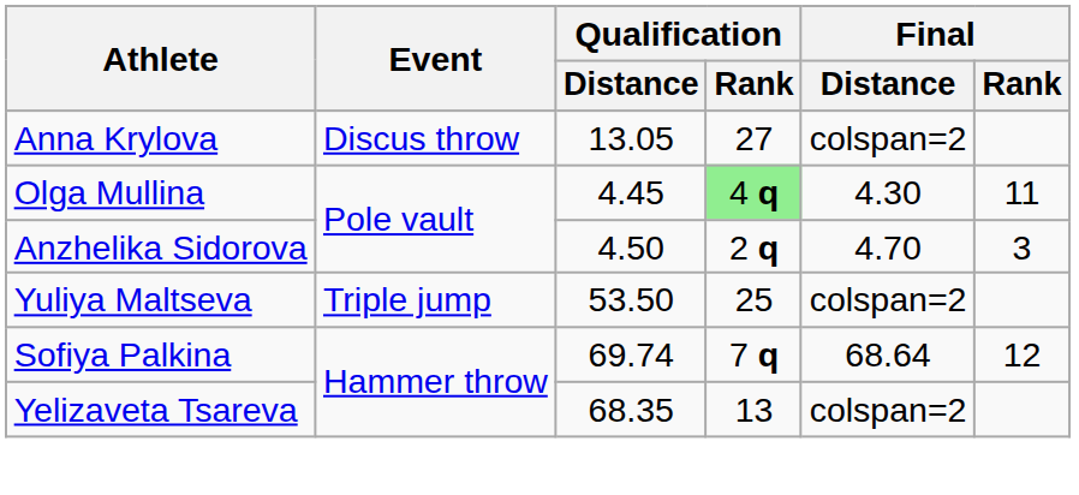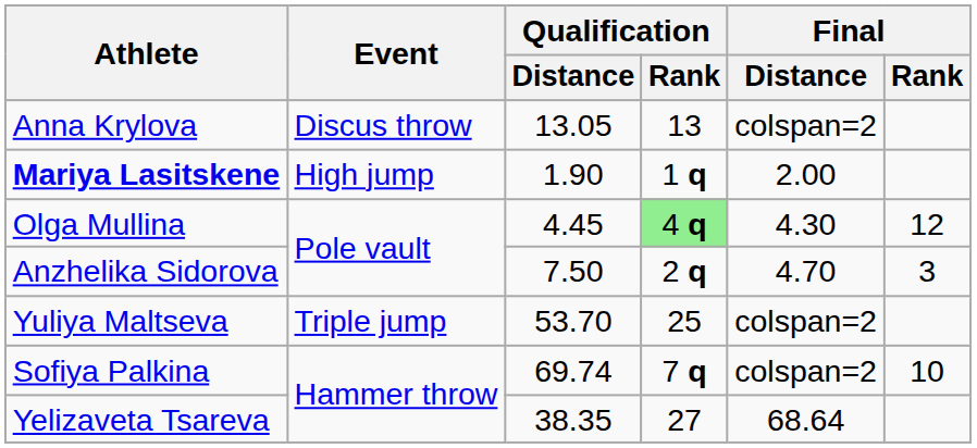Anna Krylova | Qualification / Rank: 27 -> 13
+ row: Mariya Lasitskene | High jump | 1.90 | 1 q | 2.00
Olga Mullina | Final / Rank: 11 -> 12
Anzhelika Sidorova | Qualification / Distance: 4.50 -> 7.50
Yuliya Maltseva | Qualification / Distance: 53.50 -> 53.70
Sofiya Palkina | Final / Distance: 68.64 -> colspan=2
Sofiya Palkina | Final / Rank: 12 -> 10
Yelizaveta Tsareva | Qualification / Distance: 68.35 -> 38.35
Yelizaveta Tsareva | Qualification / Rank: 13 -> 27
Yelizaveta Tsareva | Final / Distance: colspan=2 -> 68.64
